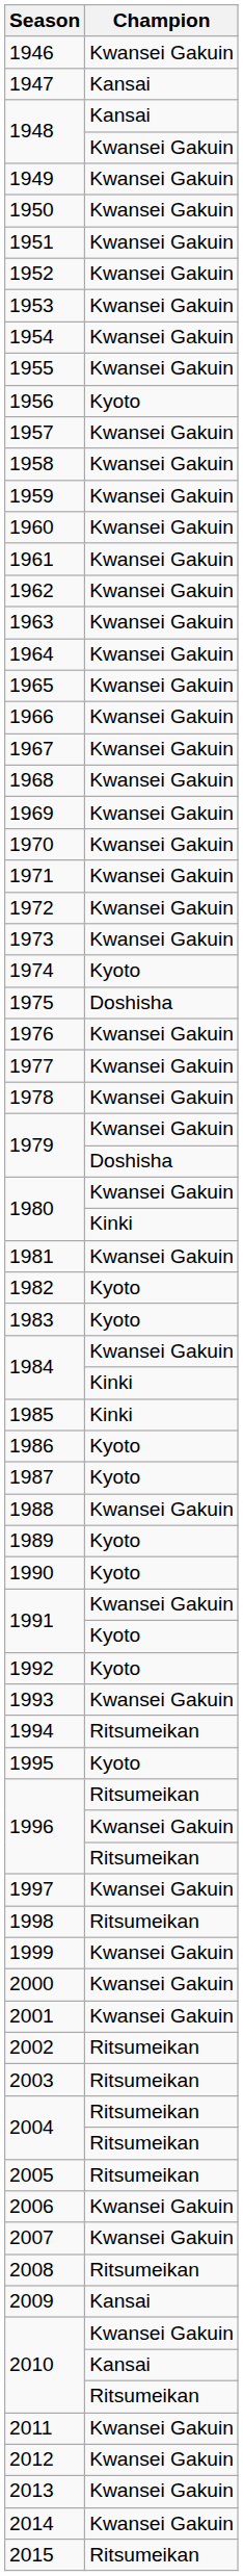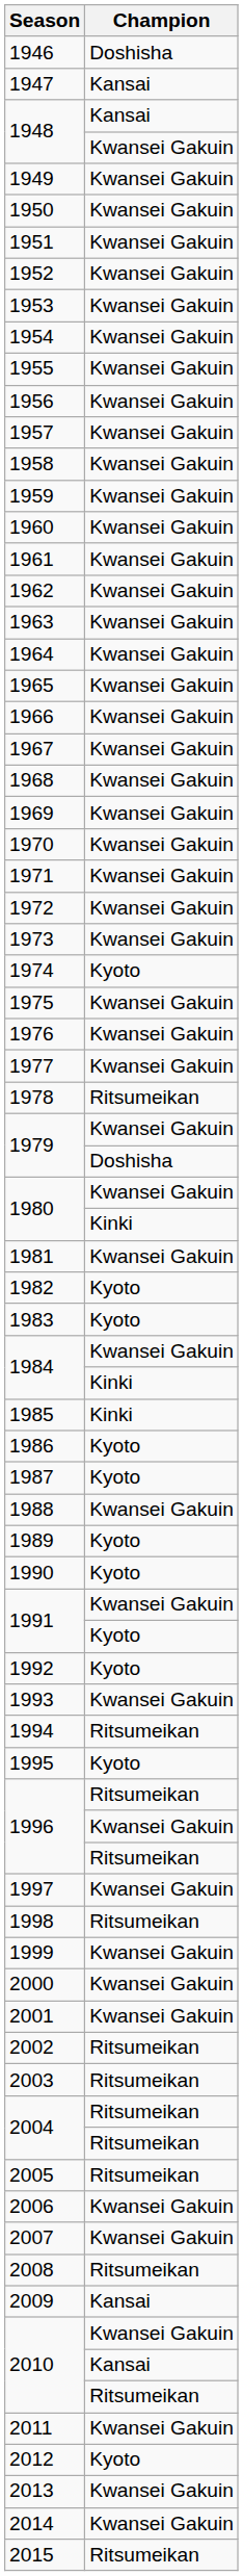row 2 | Champion: Kwansei Gakuin -> Doshisha
row 13 | Champion: Kyoto -> Kwansei Gakuin
row 32 | Champion: Doshisha -> Kwansei Gakuin
row 35 | Champion: Kwansei Gakuin -> Ritsumeikan
row 78 | Champion: Kwansei Gakuin -> Kyoto
